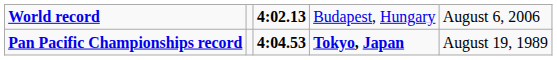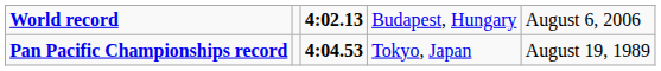Pan Pacific Championships record | column 4: bold -> normal
